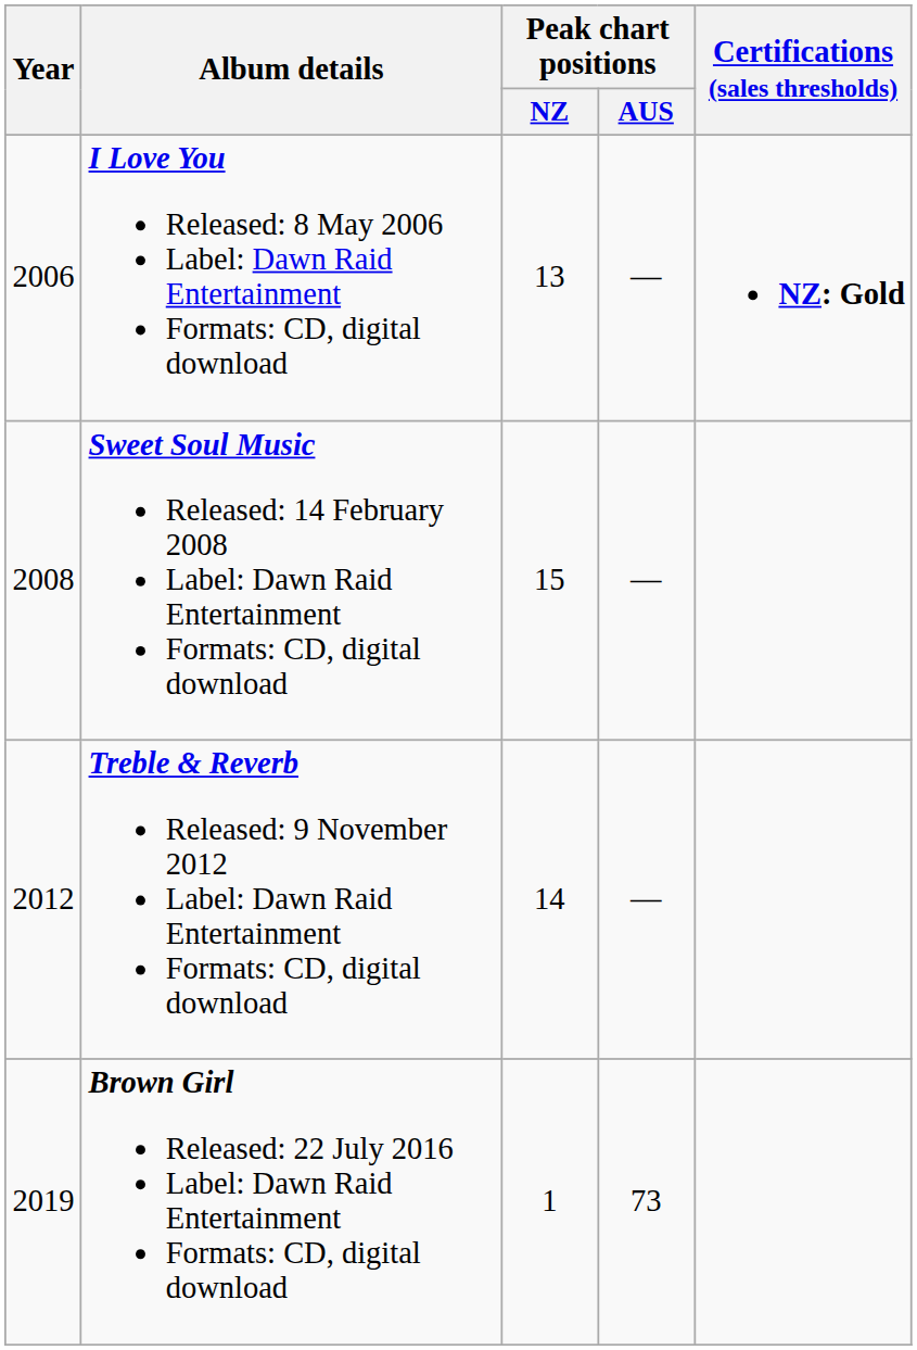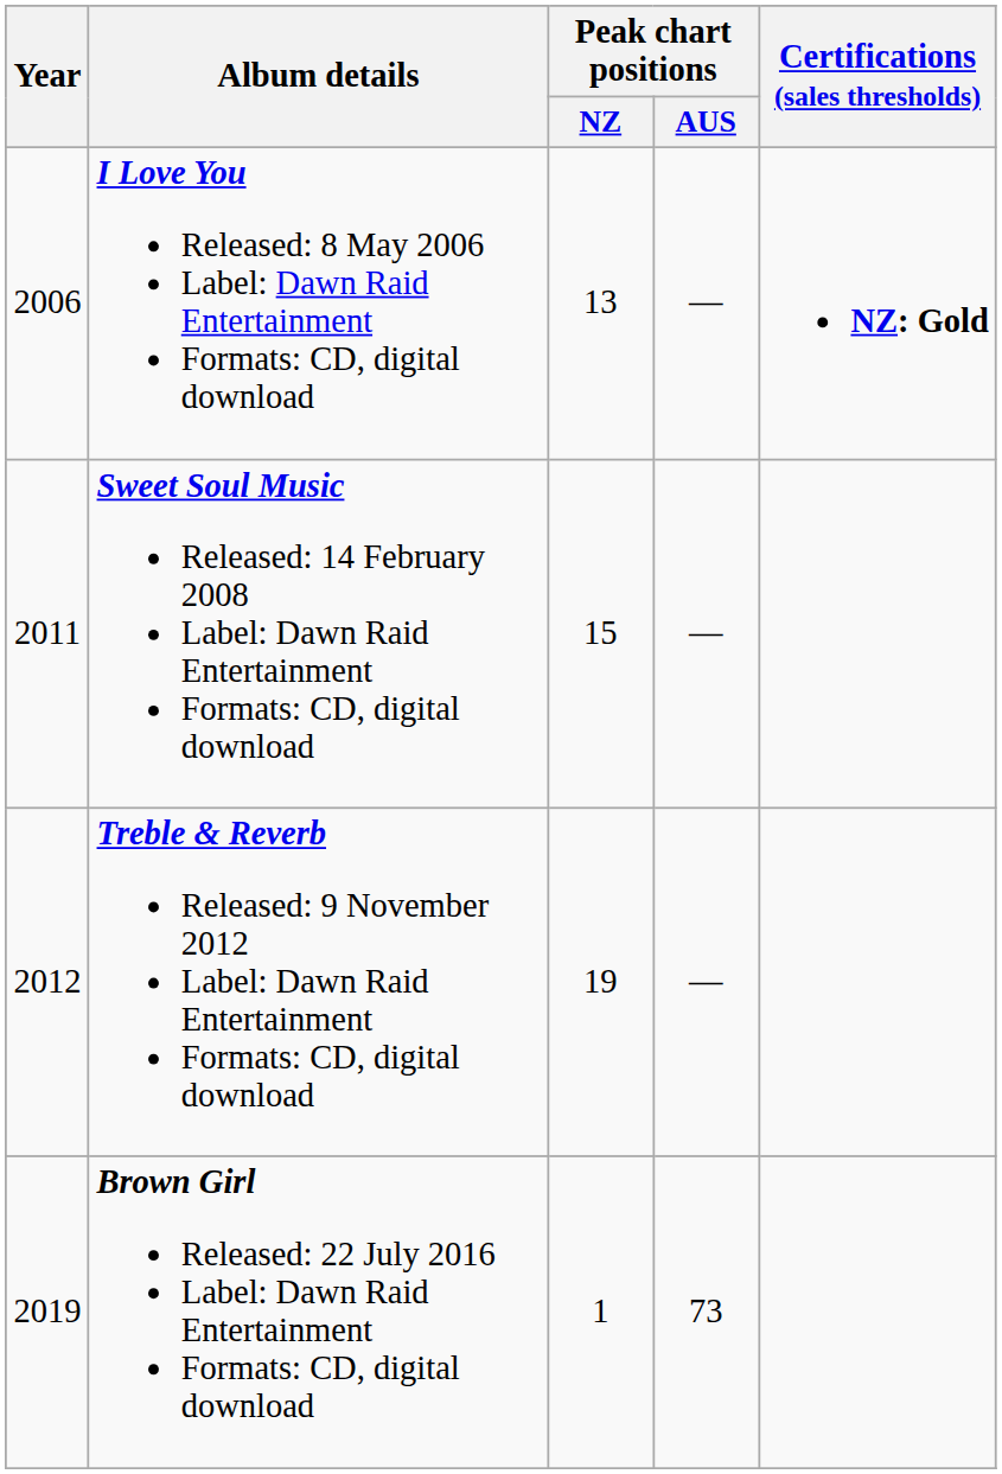row 4 | Year: 2008 -> 2011
row 5 | Peak chart positions / NZ: 14 -> 19
